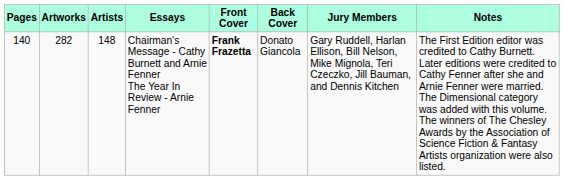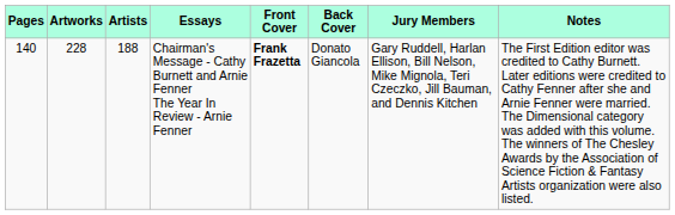row 2 | Artworks: 282 -> 228
row 2 | Artists: 148 -> 188
